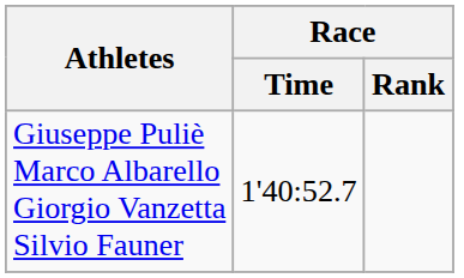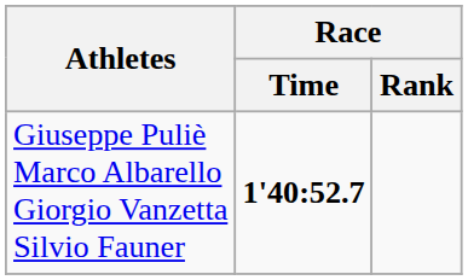row 3 | Race / Time: normal -> bold
